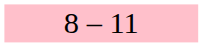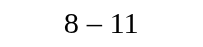row 1 | column 1: pink background -> no background
